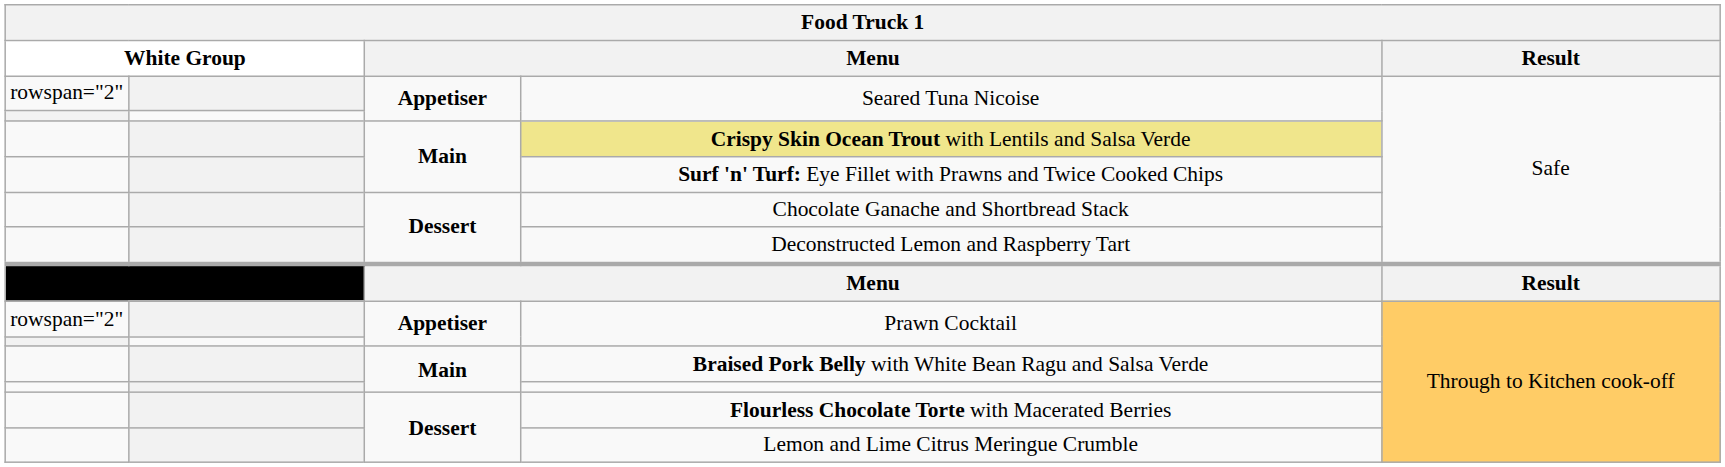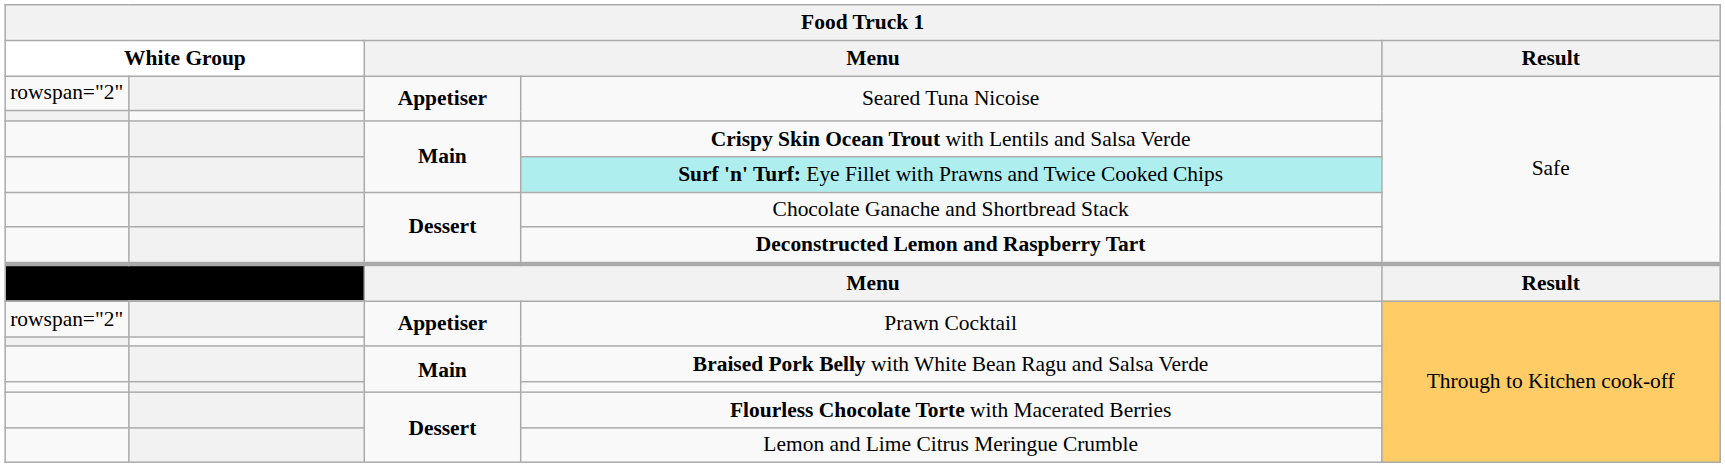Crispy Skin Ocean Trout with Lentils and Salsa Verde | column 4: khaki background -> no background
Surf 'n' Turf: Eye Fillet with Prawns and Twice Cooked Chips | column 4: no background -> paleturquoise background
Deconstructed Lemon and Raspberry Tart | column 4: normal -> bold
